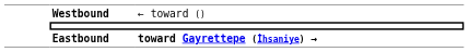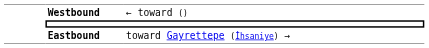Eastbound | column 2: bold -> normal
